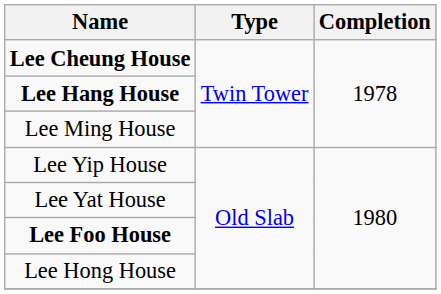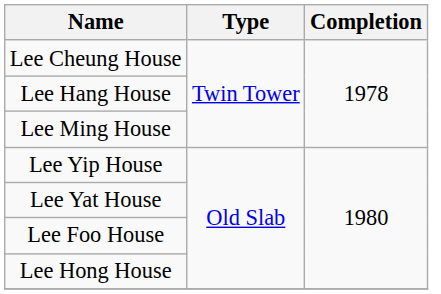Lee Cheung House | Name: bold -> normal
Lee Hang House | Name: bold -> normal
Lee Foo House | Name: bold -> normal
